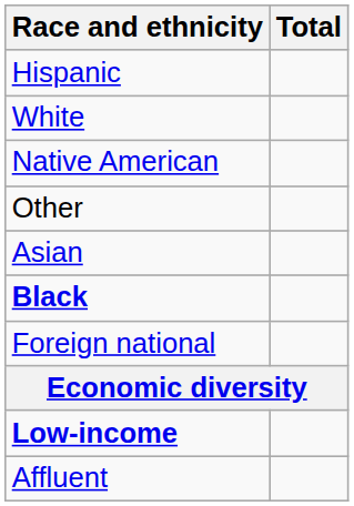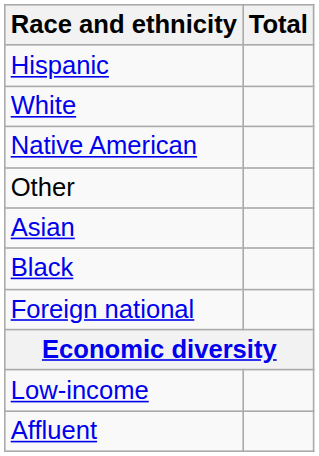Black | Race and ethnicity: bold -> normal
Low-income | Race and ethnicity: bold -> normal
